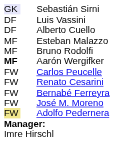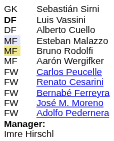Sebastián Sirni | column 1: lavender background -> no background
Luis Vassini | column 1: normal -> bold
Esteban Malazzo | column 1: no background -> lavender background
Bruno Rodolfi | column 1: no background -> khaki background
Aarón Wergifker | column 1: bold -> normal
Adolfo Pedernera | column 1: khaki background -> no background
